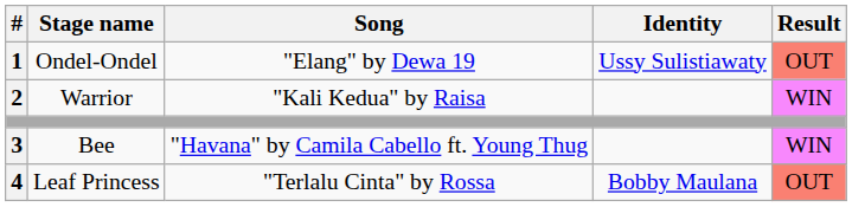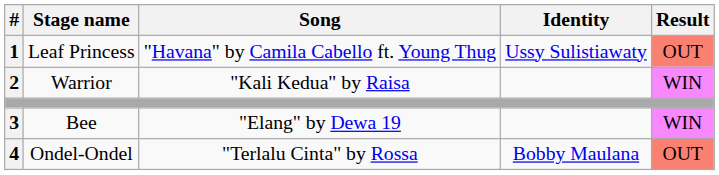1 | Stage name: Ondel-Ondel -> Leaf Princess
1 | Song: "Elang" by Dewa 19 -> "Havana" by Camila Cabello ft. Young Thug
3 | Song: "Havana" by Camila Cabello ft. Young Thug -> "Elang" by Dewa 19
4 | Stage name: Leaf Princess -> Ondel-Ondel
